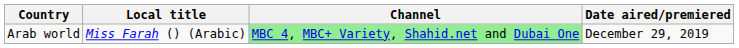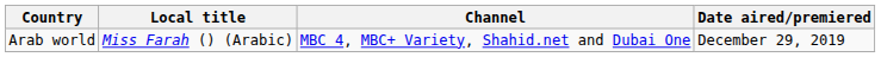Arab world | Channel: lightgreen background -> no background
